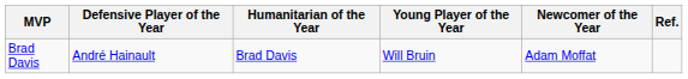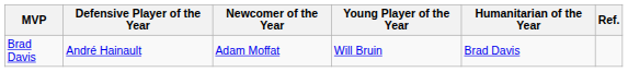columns swapped: Humanitarian of the Year <-> Newcomer of the Year
